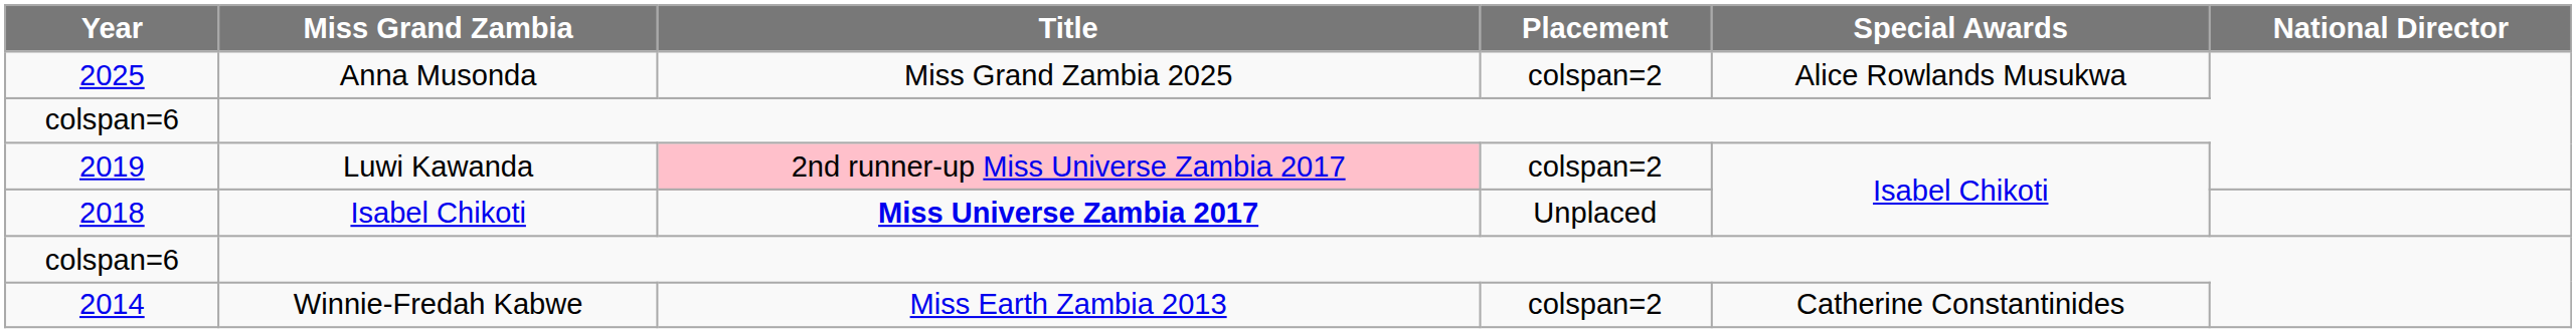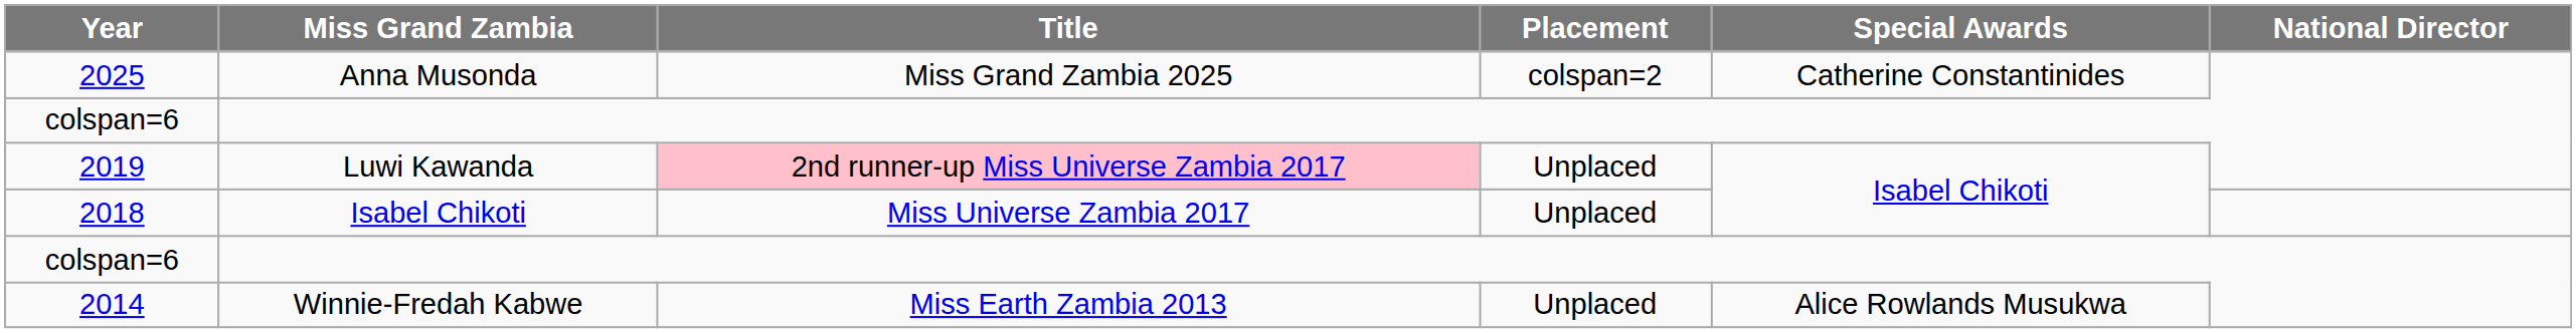2025 | Special Awards: Alice Rowlands Musukwa -> Catherine Constantinides
2019 | Placement: colspan=2 -> Unplaced
2018 | Title: bold -> normal
2014 | Placement: colspan=2 -> Unplaced
2014 | Special Awards: Catherine Constantinides -> Alice Rowlands Musukwa
